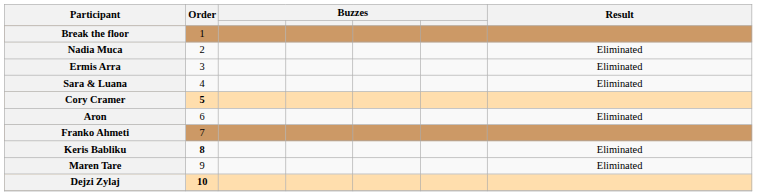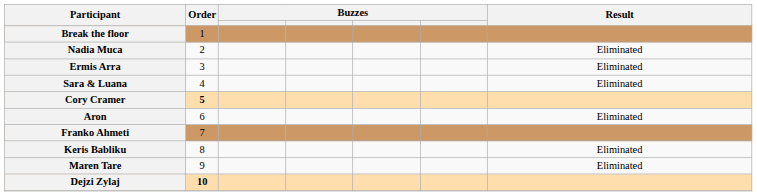Keris Babliku | Order: bold -> normal
